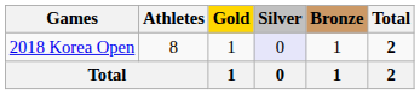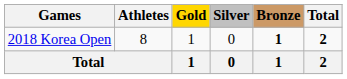2018 Korea Open | Silver: lavender background -> no background
2018 Korea Open | Bronze: normal -> bold
